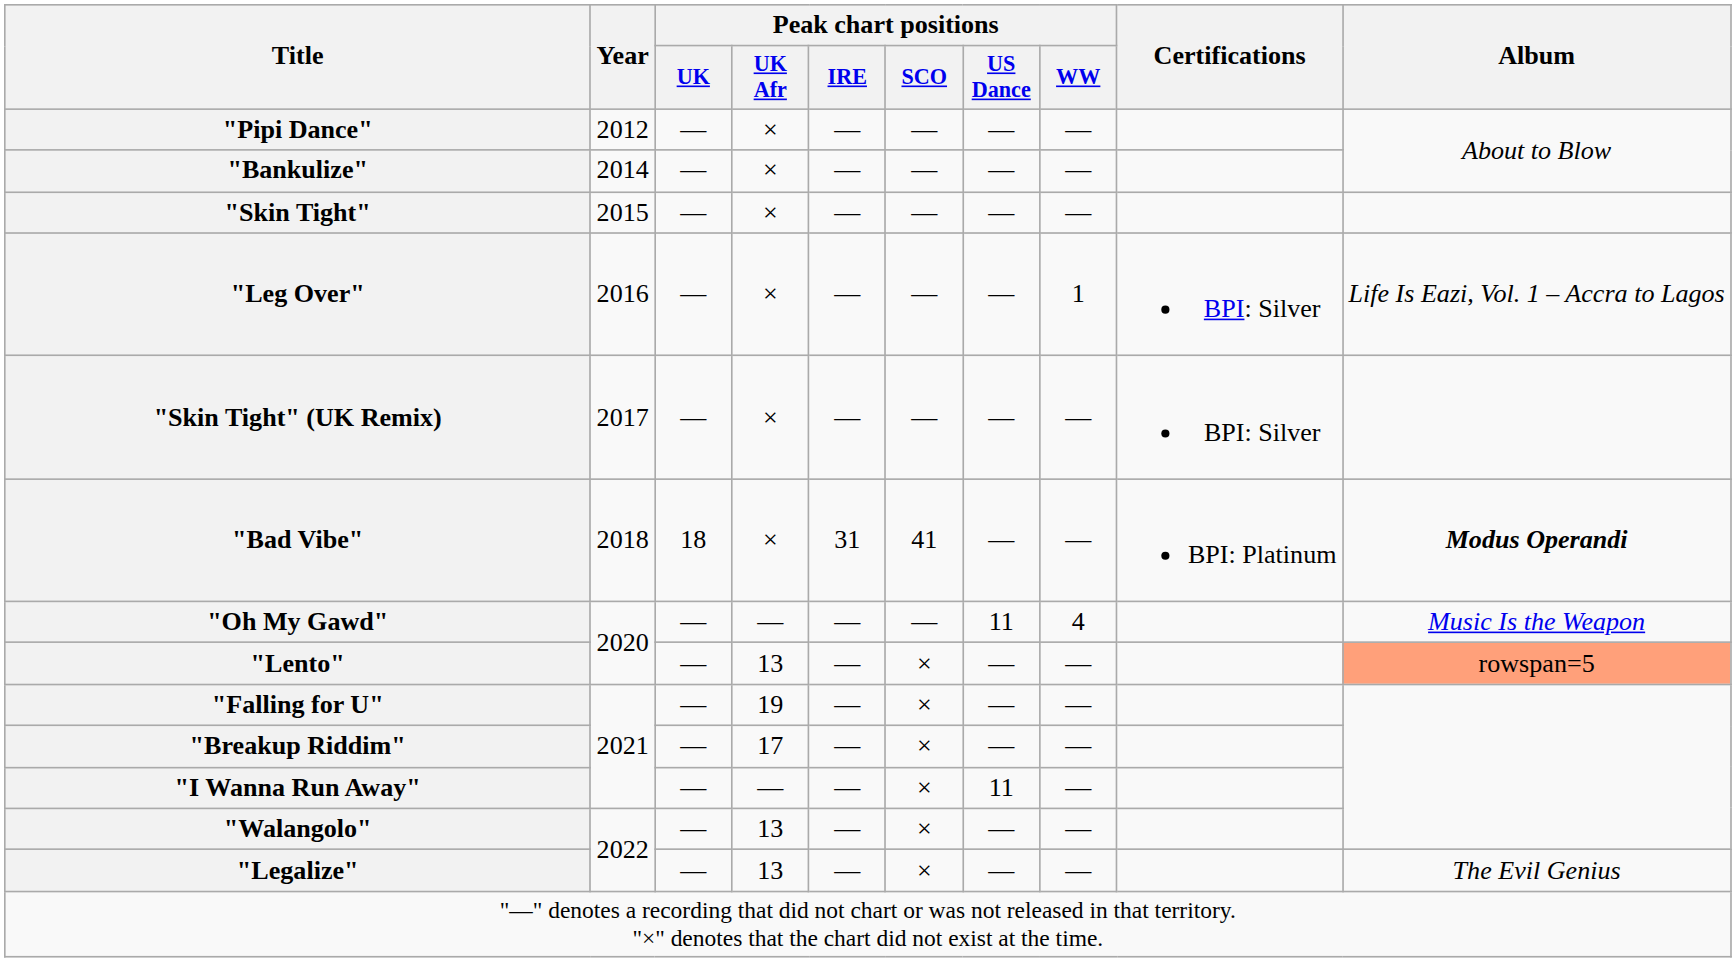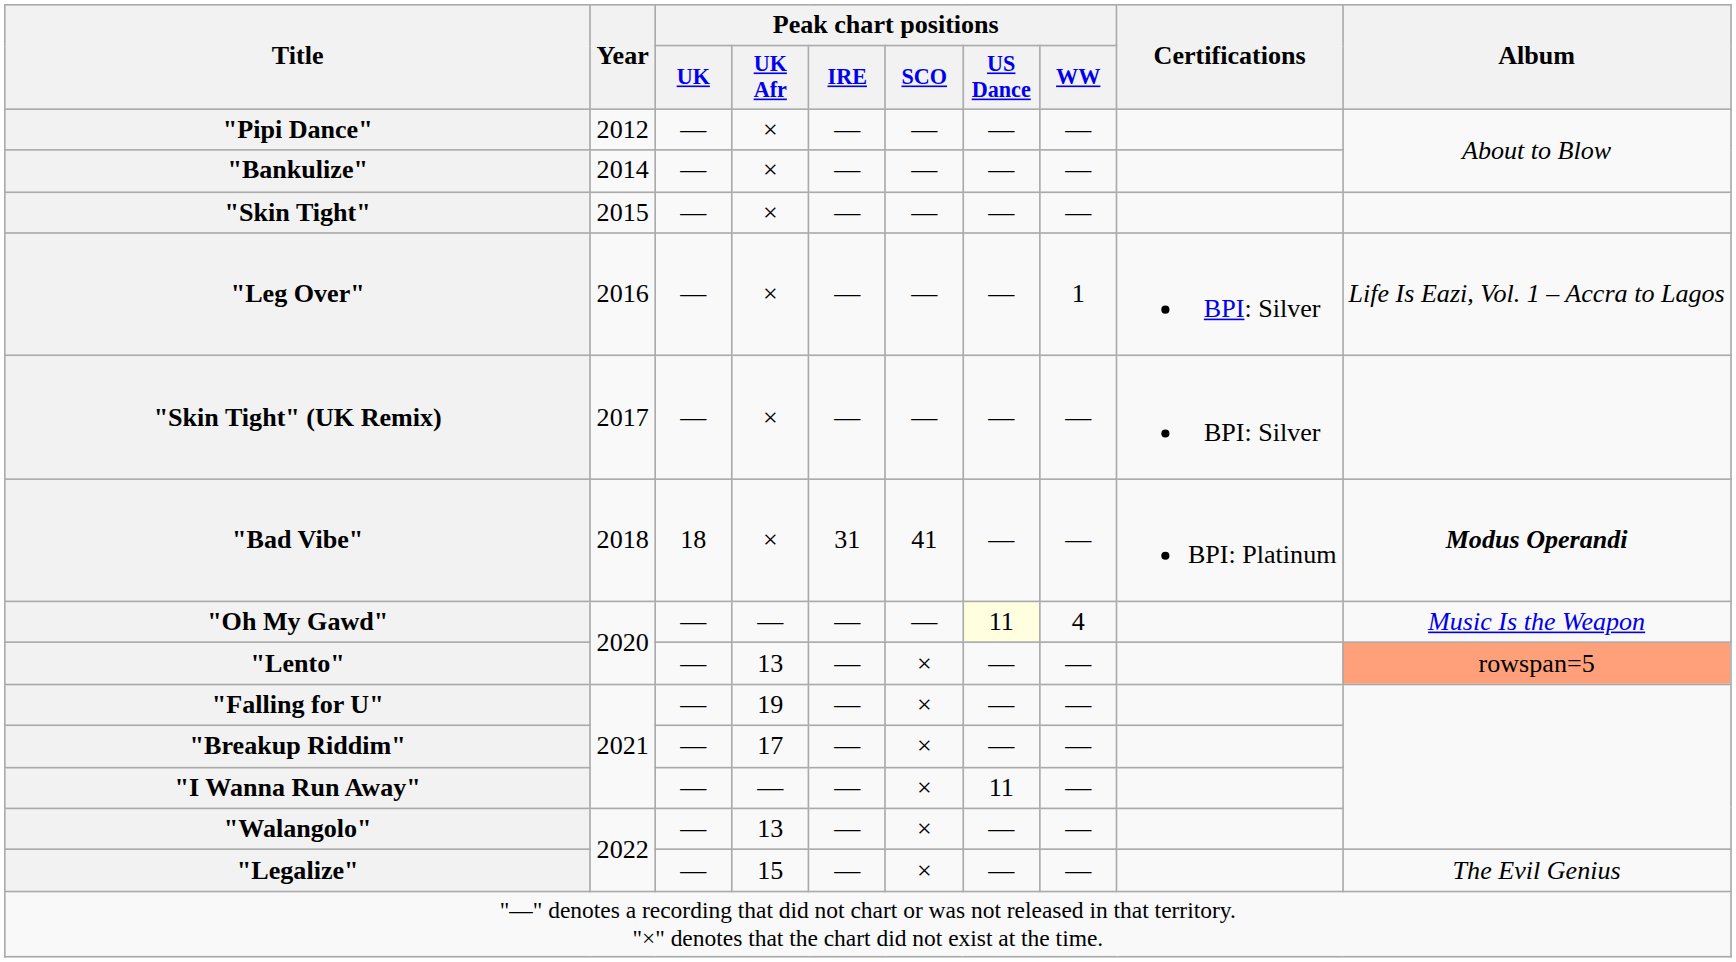"Oh My Gawd" | Peak chart positions / US Dance: no background -> lightyellow background
"Legalize" | Peak chart positions / UK Afr: 13 -> 15
